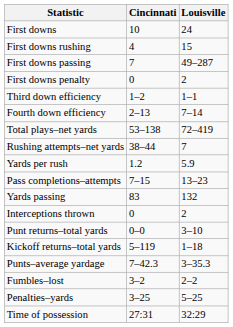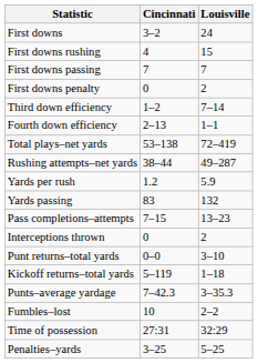First downs | Cincinnati: 10 -> 3–2
First downs passing | Louisville: 49–287 -> 7
Third down efficiency | Louisville: 1–1 -> 7–14
Fourth down efficiency | Louisville: 7–14 -> 1–1
Rushing attempts–net yards | Louisville: 7 -> 49–287
rows swapped: Yards passing <-> Pass completions–attempts
Fumbles–lost | Cincinnati: 3–2 -> 10
rows swapped: Penalties–yards <-> Time of possession
